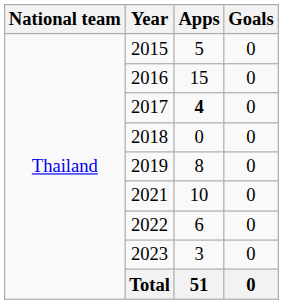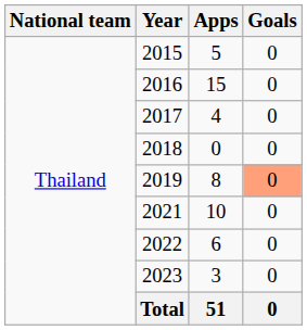2017 | Apps: bold -> normal
2019 | Goals: no background -> lightsalmon background
